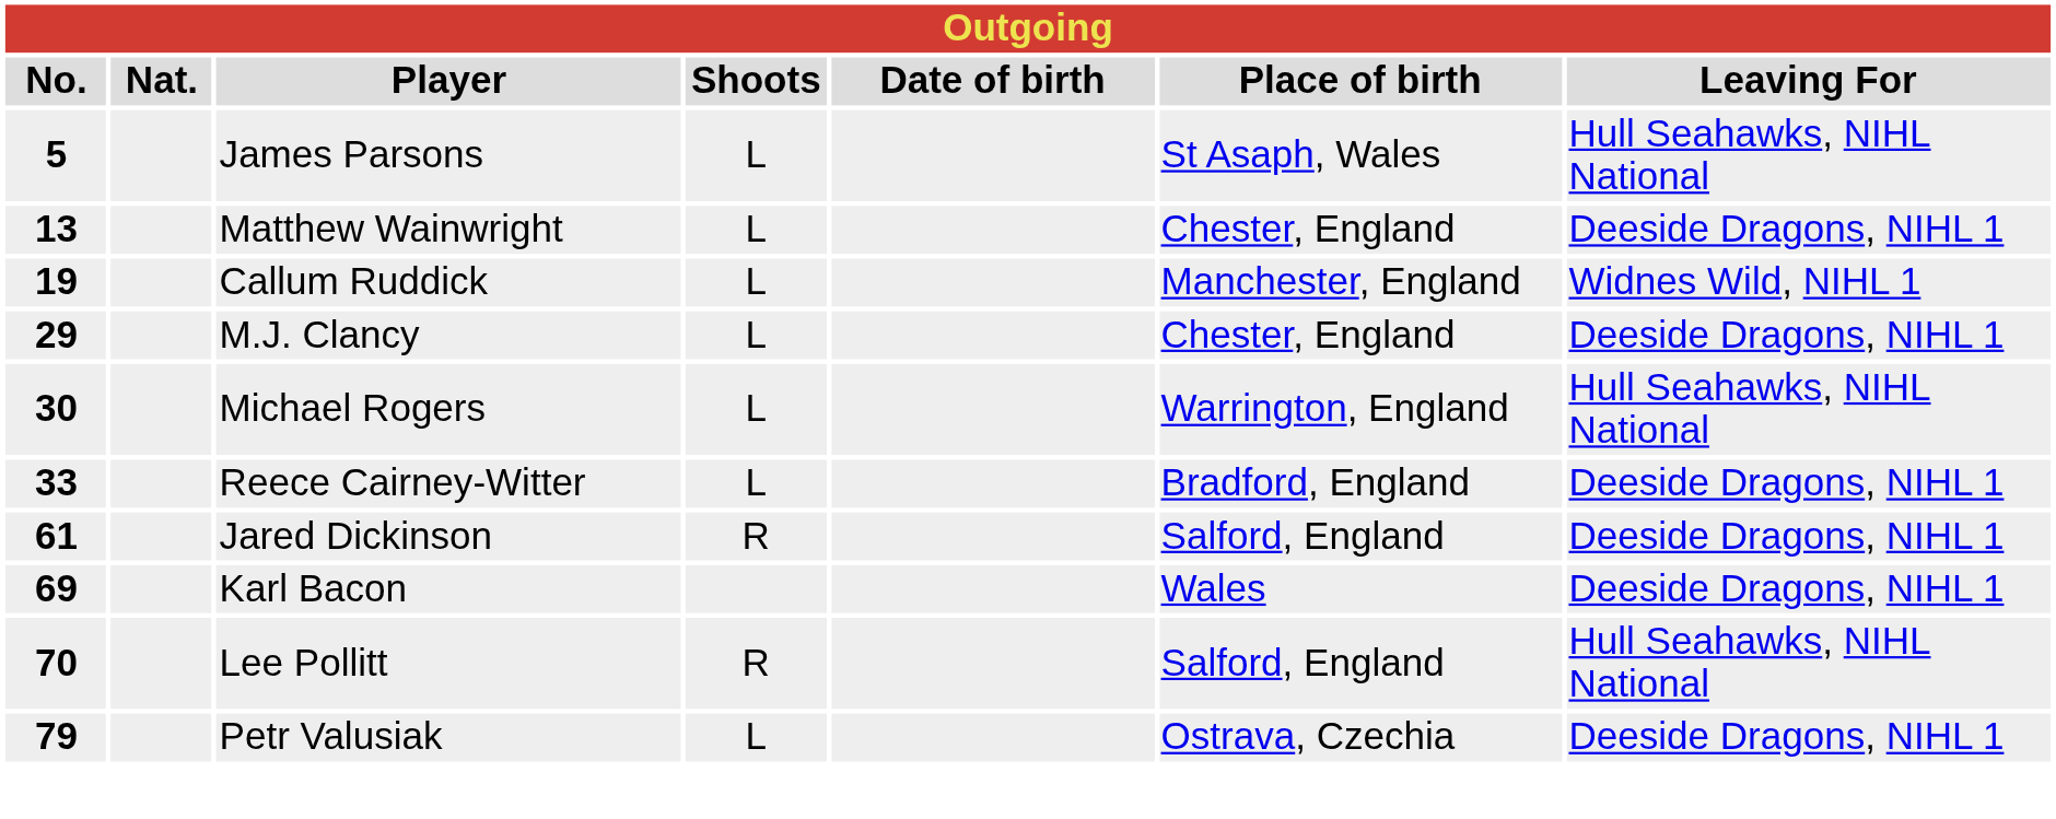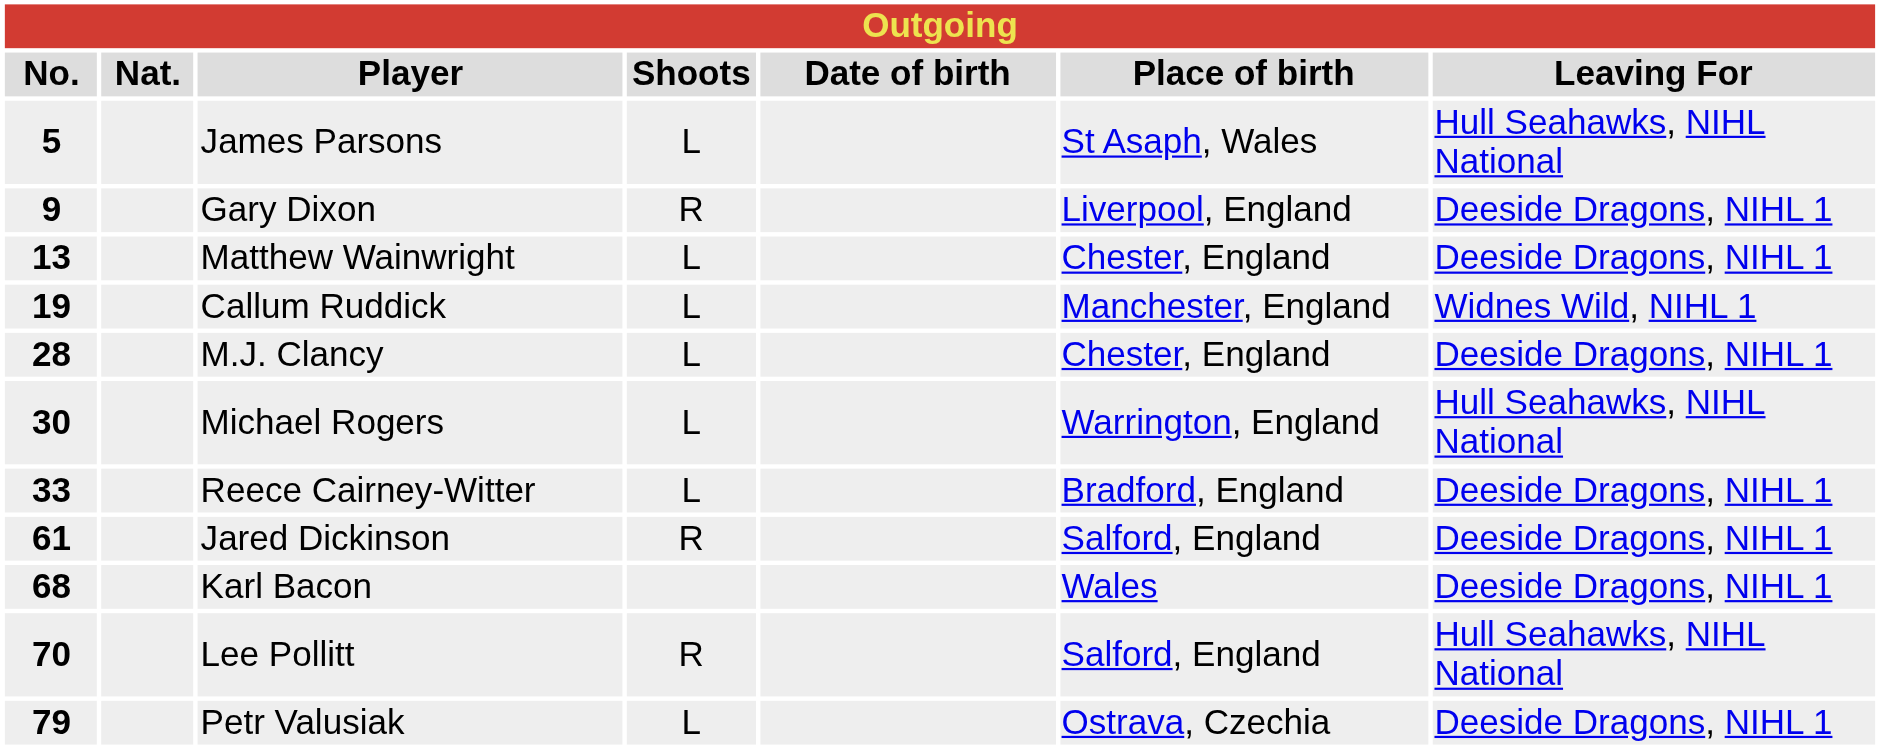+ row: 9 | Gary Dixon | R | Liverpool, England | Deeside Dragons, NIHL 1
M.J. Clancy | No.: 29 -> 28
Karl Bacon | No.: 69 -> 68
